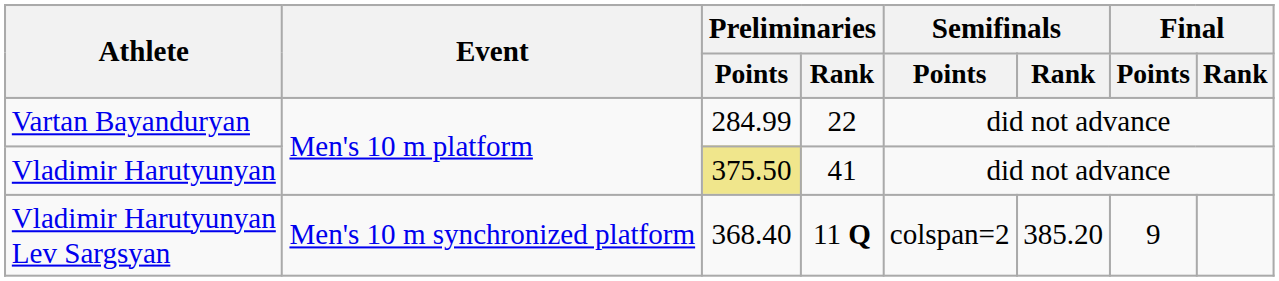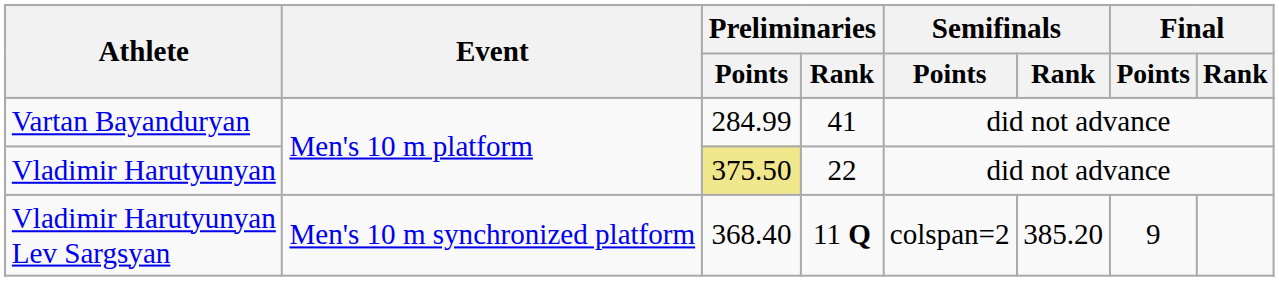Vartan Bayanduryan | Preliminaries / Rank: 22 -> 41
Vladimir Harutyunyan | Preliminaries / Rank: 41 -> 22
